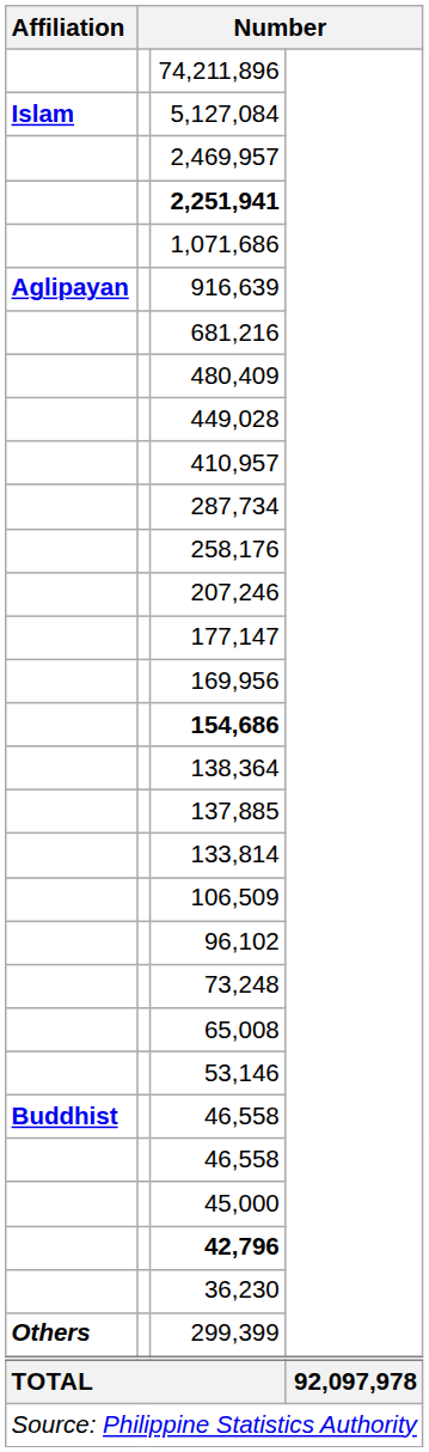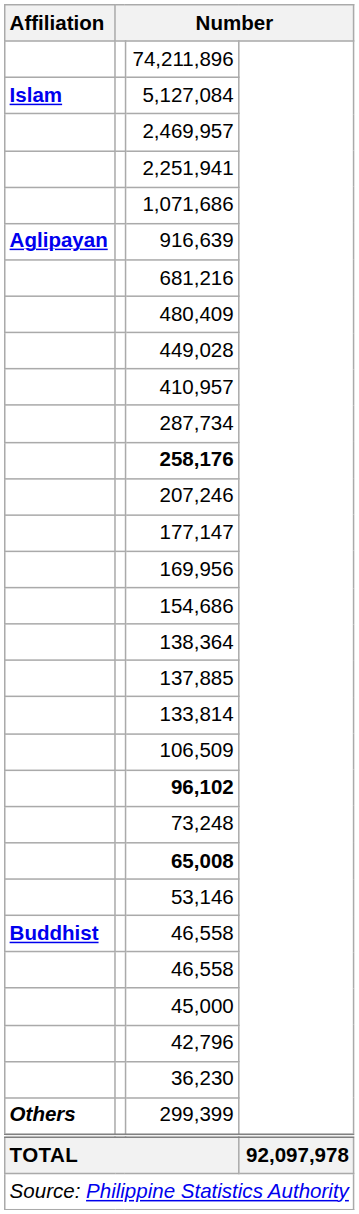2,251,941 | column 3: bold -> normal
258,176 | column 3: normal -> bold
154,686 | column 3: bold -> normal
96,102 | column 3: normal -> bold
65,008 | column 3: normal -> bold
42,796 | column 3: bold -> normal
